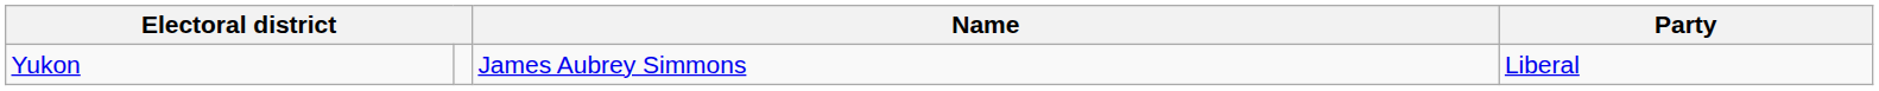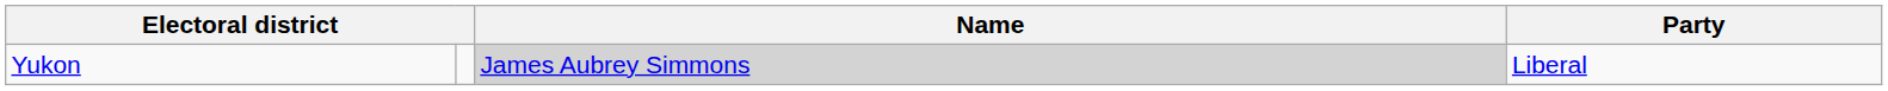Yukon | Name: no background -> lightgrey background
